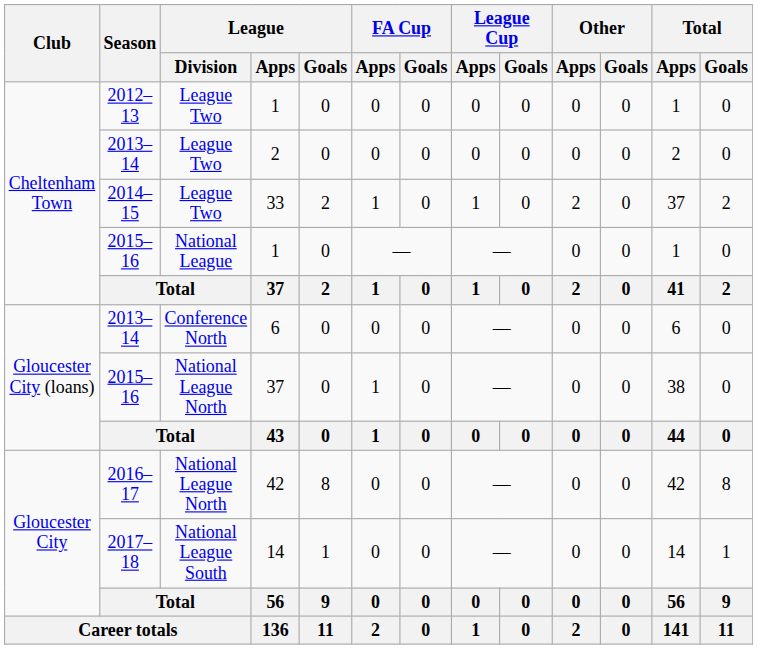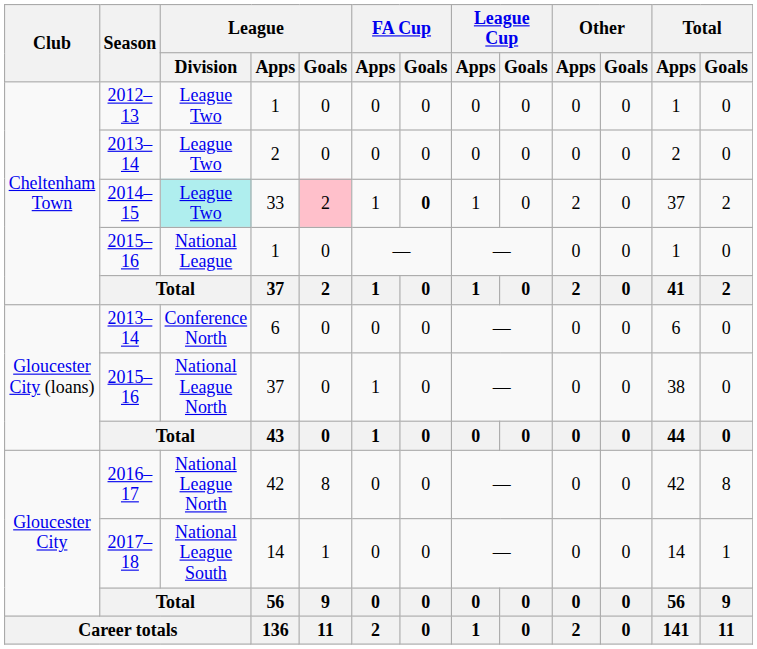33 | League / Division: no background -> paleturquoise background
33 | League / Goals: no background -> pink background
33 | FA Cup / Goals: normal -> bold
